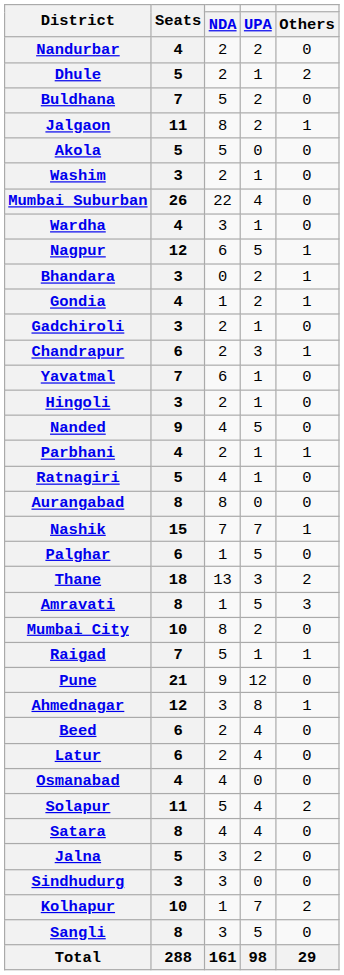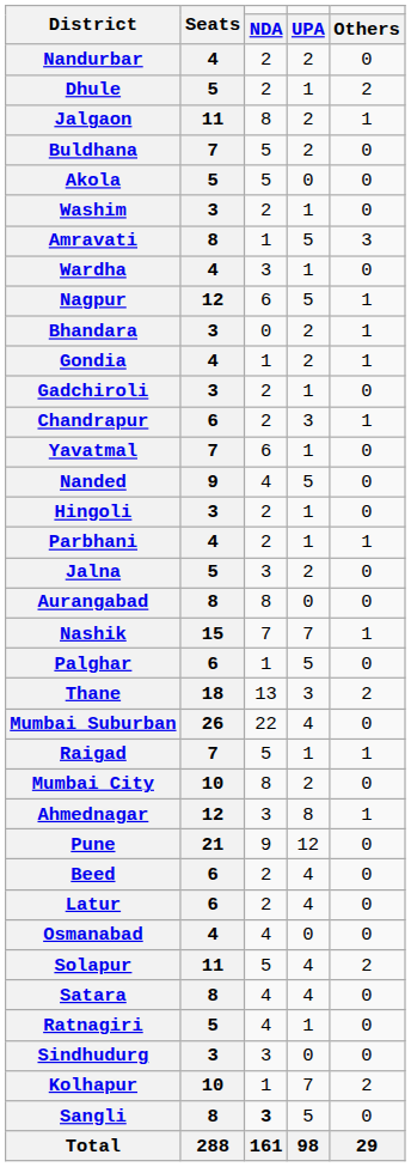rows swapped: Jalgaon <-> Buldhana
rows swapped: Amravati <-> Mumbai Suburban
rows swapped: Nanded <-> Hingoli
rows swapped: Jalna <-> Ratnagiri
rows swapped: Mumbai City <-> Raigad
rows swapped: Pune <-> Ahmednagar
Sangli | NDA: normal -> bold
